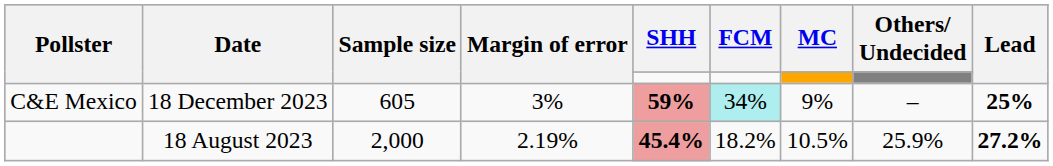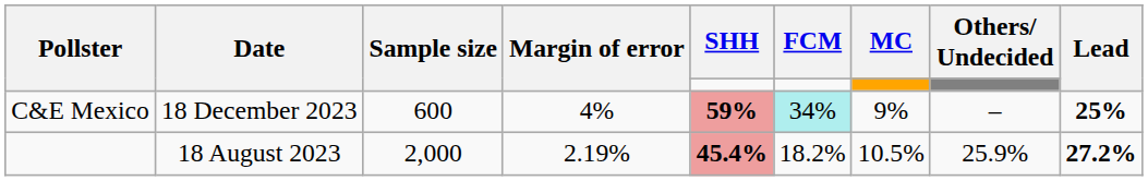C&E Mexico | Sample size: 605 -> 600
C&E Mexico | Margin of error: 3% -> 4%
